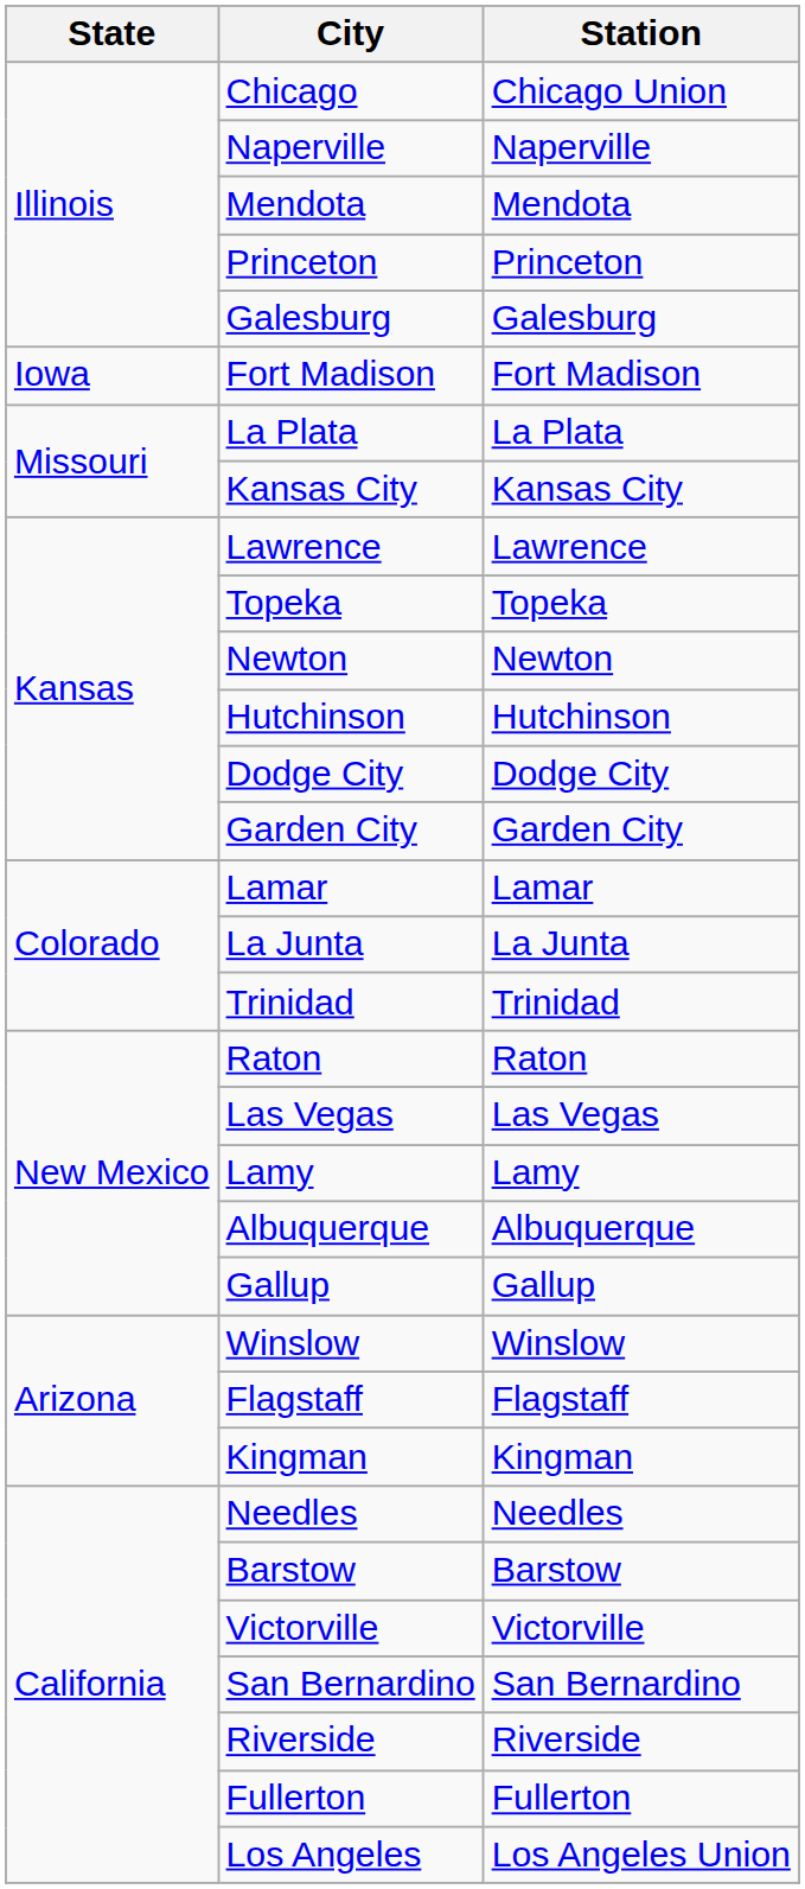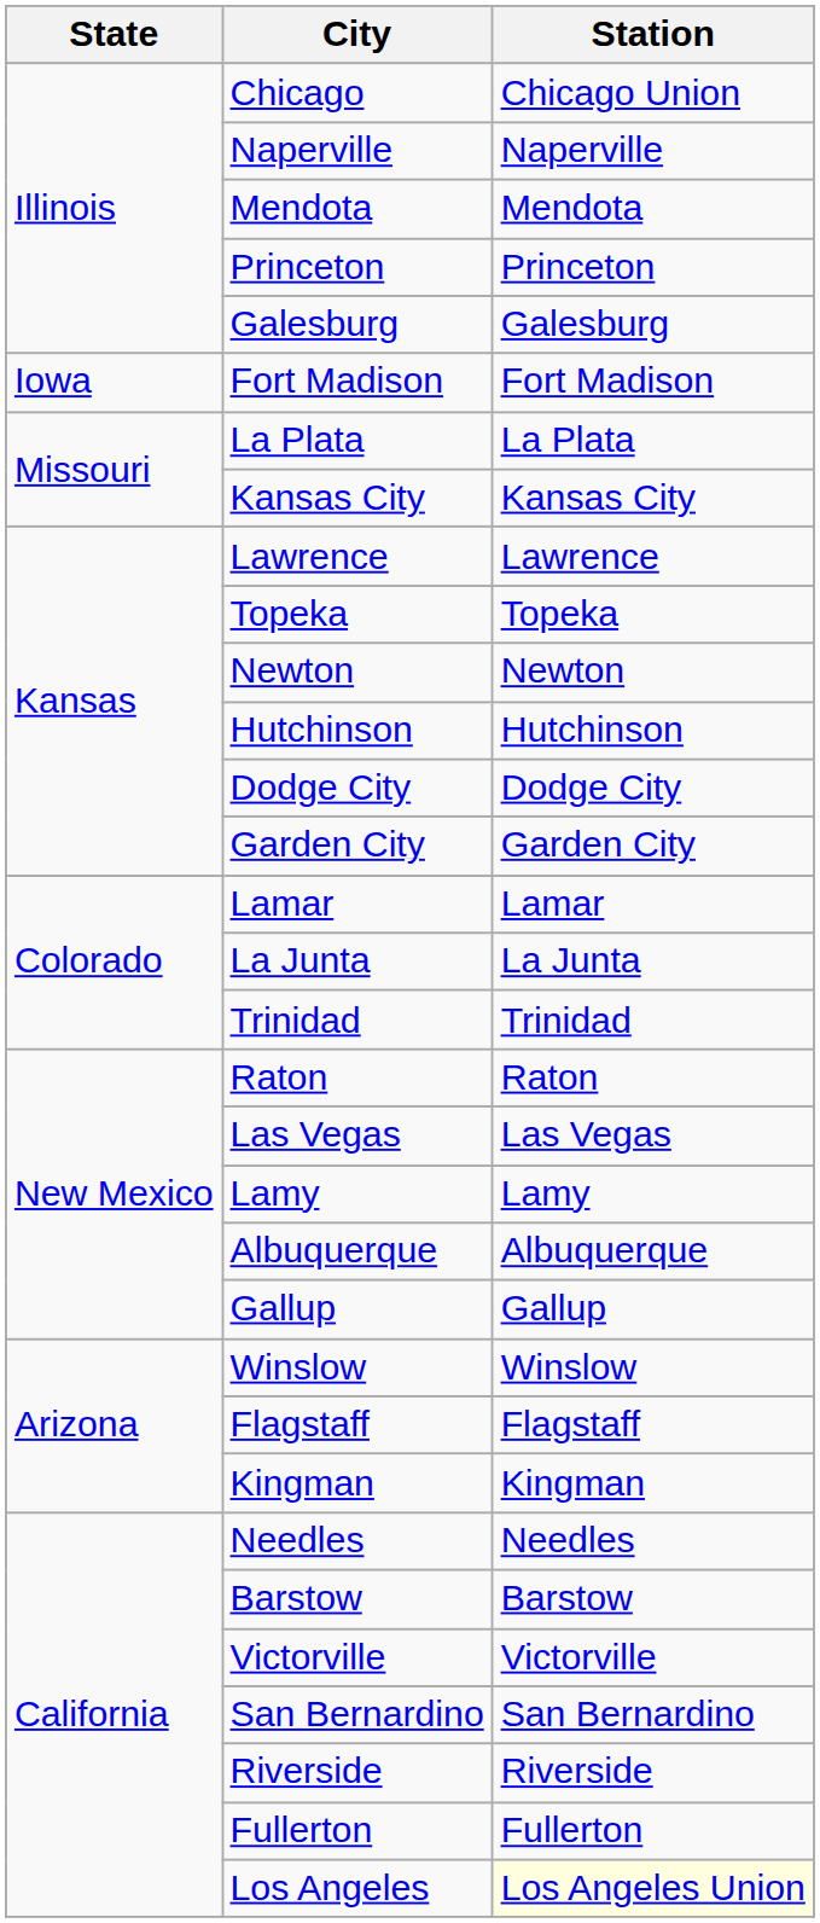Los Angeles | Station: no background -> lightyellow background
